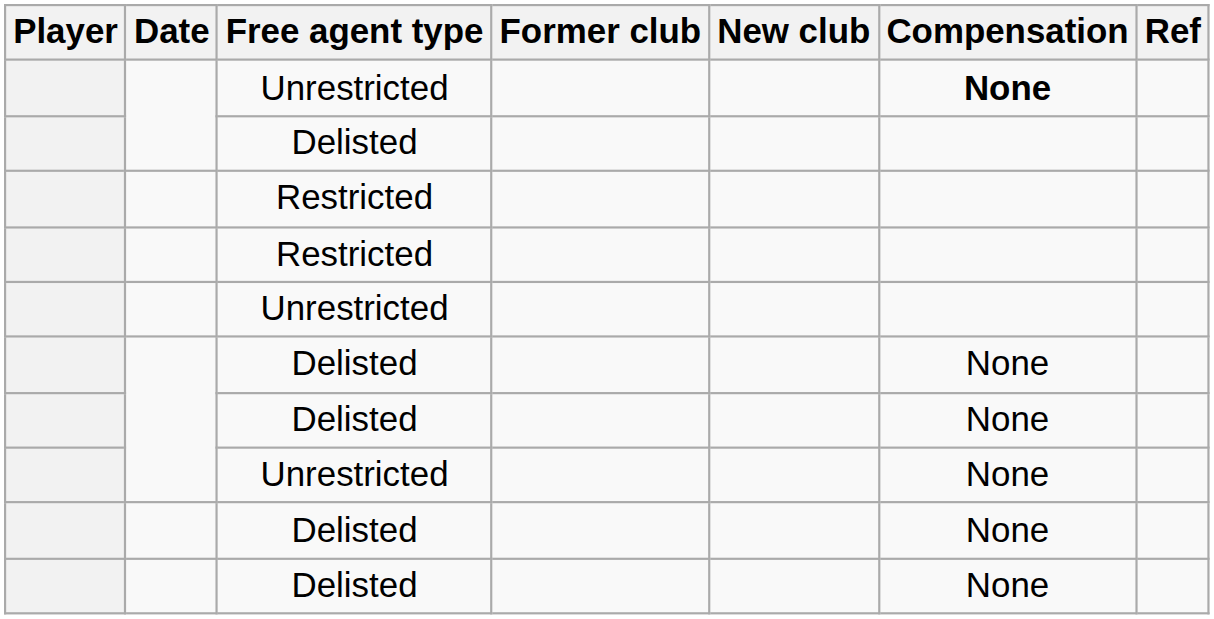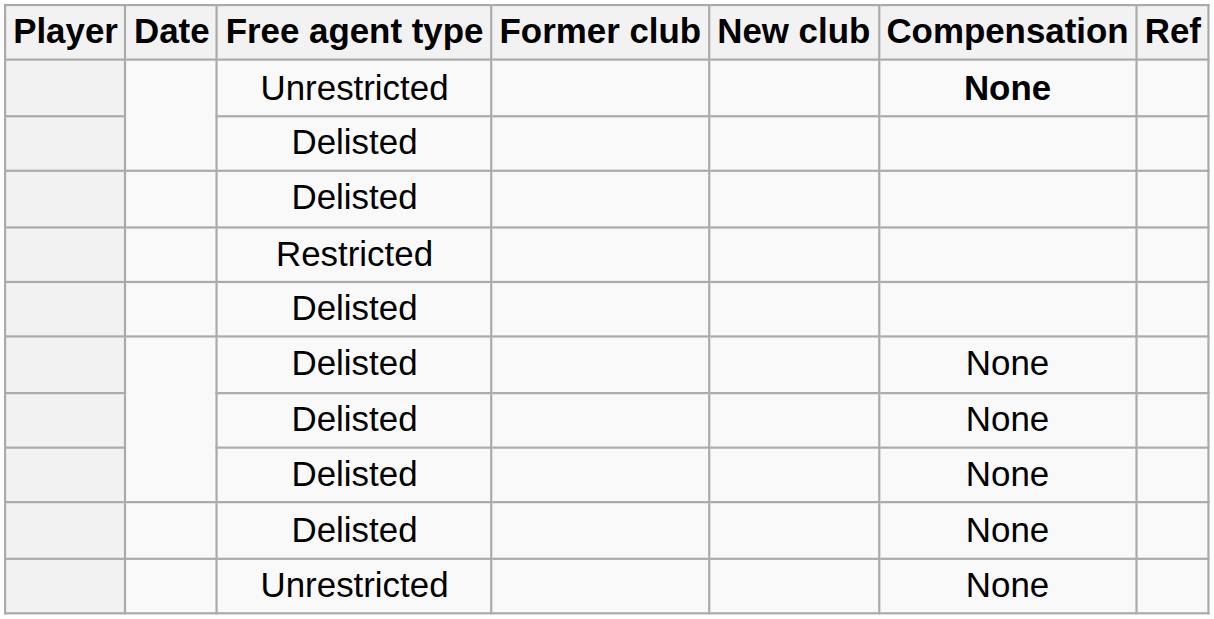row 4 | Free agent type: Restricted -> Delisted
row 6 | Free agent type: Unrestricted -> Delisted
row 9 | Free agent type: Unrestricted -> Delisted
row 11 | Free agent type: Delisted -> Unrestricted
